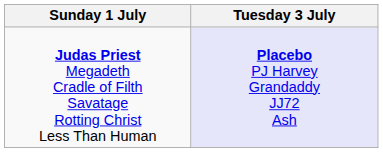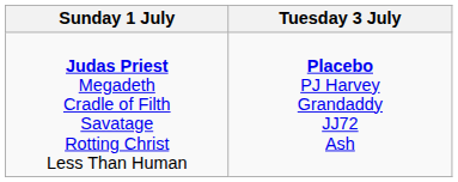row 2 | Tuesday 3 July: lavender background -> no background
